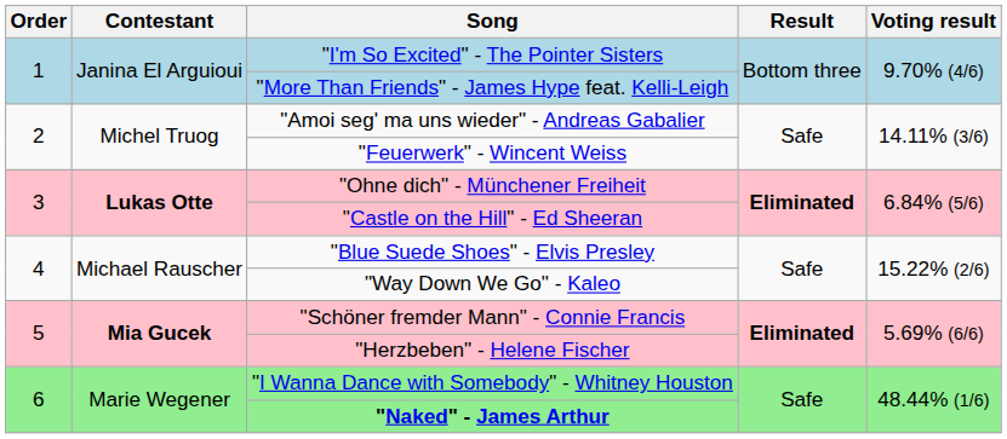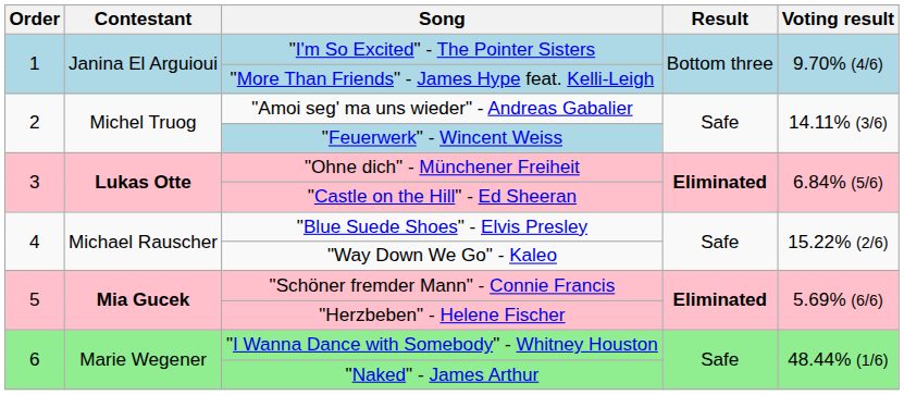"Feuerwerk" - Wincent Weiss | Song: no background -> lightblue background
"Naked" - James Arthur | Song: bold -> normal
